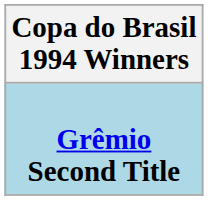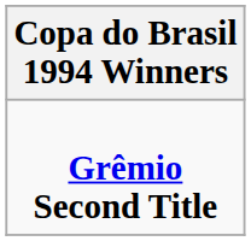row 2 | column 1: lightblue background -> no background
